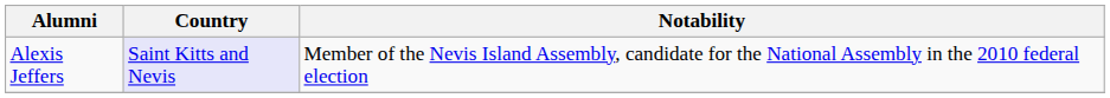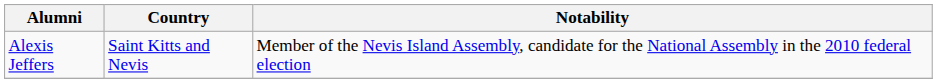Alexis Jeffers | Country: lavender background -> no background
